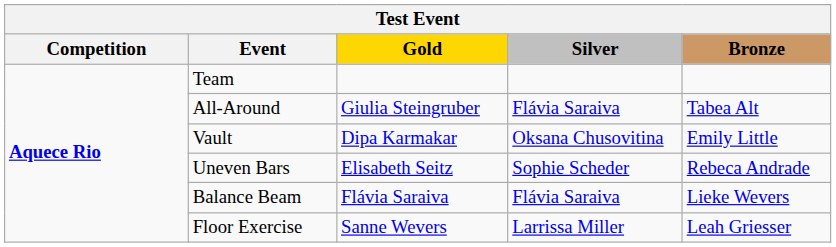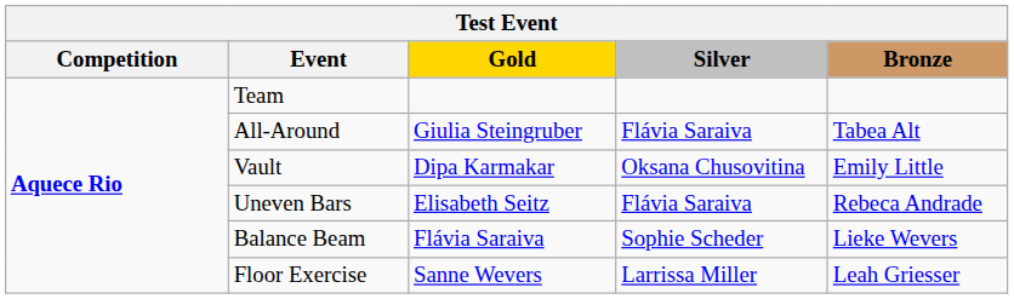Uneven Bars | Silver: Sophie Scheder -> Flávia Saraiva
Balance Beam | Silver: Flávia Saraiva -> Sophie Scheder
